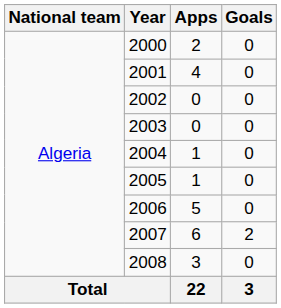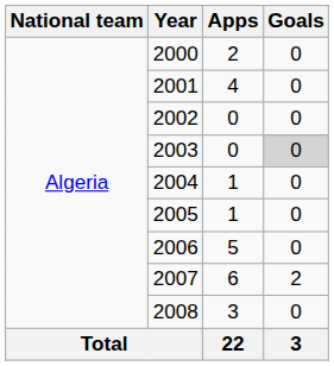2003 | Goals: no background -> lightgrey background
